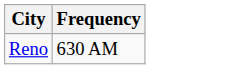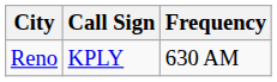+ column: Call Sign | KPLY
